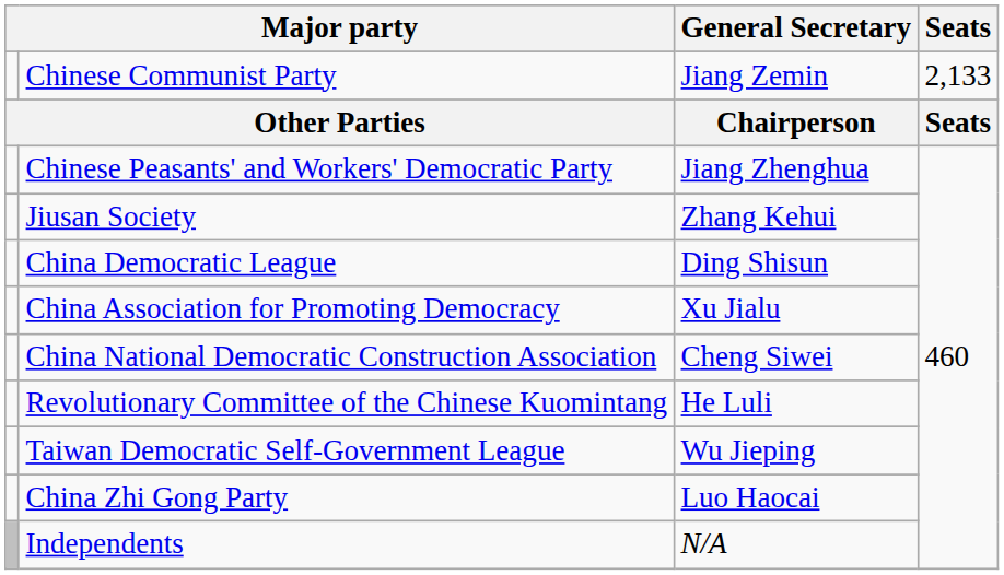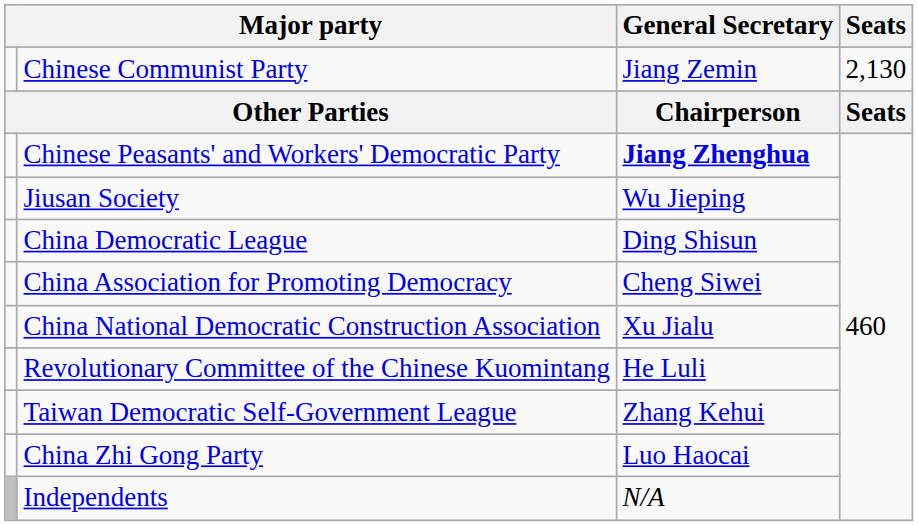Chinese Communist Party | Seats: 2,133 -> 2,130
Chinese Peasants' and Workers' Democratic Party | General Secretary: normal -> bold
Jiusan Society | General Secretary: Zhang Kehui -> Wu Jieping
China Association for Promoting Democracy | General Secretary: Xu Jialu -> Cheng Siwei
China National Democratic Construction Association | General Secretary: Cheng Siwei -> Xu Jialu
Taiwan Democratic Self-Government League | General Secretary: Wu Jieping -> Zhang Kehui
